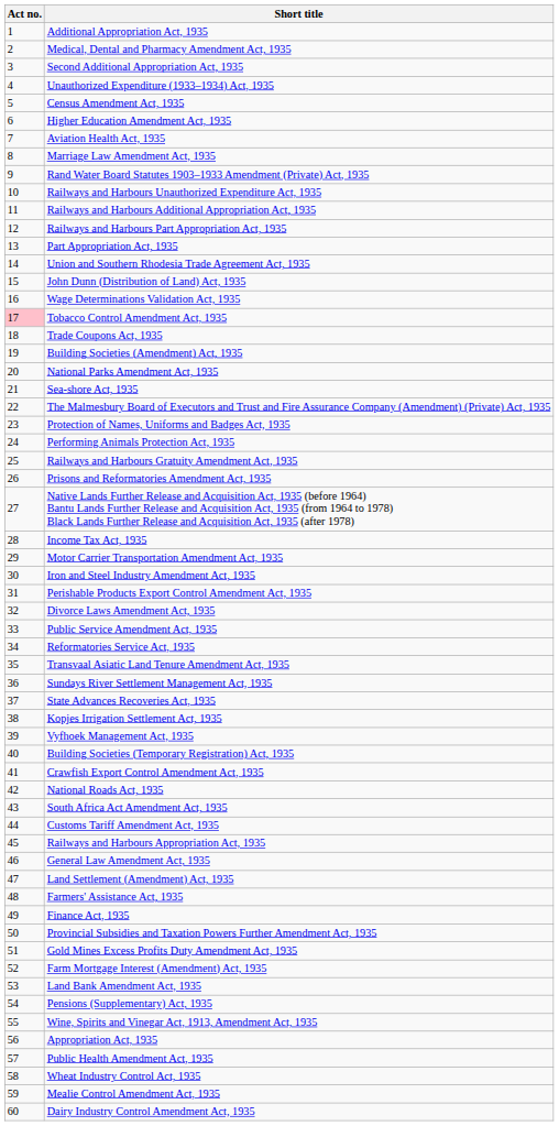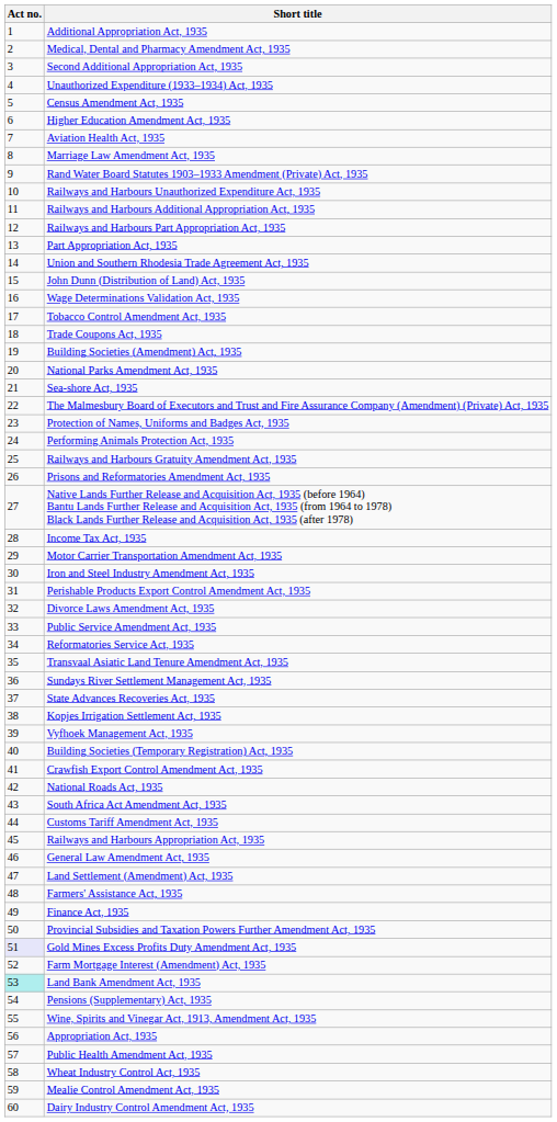Tobacco Control Amendment Act, 1935 | Act no.: pink background -> no background
Gold Mines Excess Profits Duty Amendment Act, 1935 | Act no.: no background -> lavender background
Land Bank Amendment Act, 1935 | Act no.: no background -> paleturquoise background
